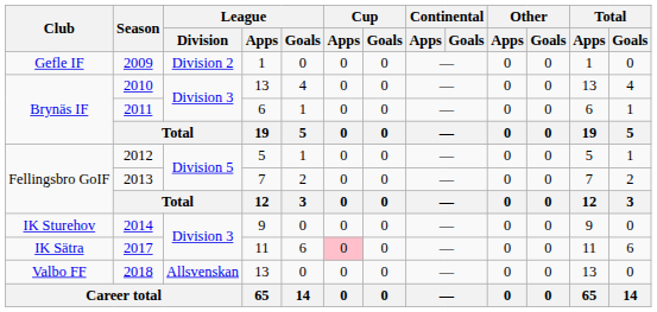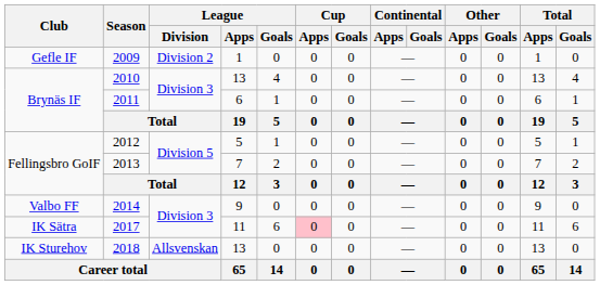2014 | Club: IK Sturehov -> Valbo FF
2018 | Club: Valbo FF -> IK Sturehov
